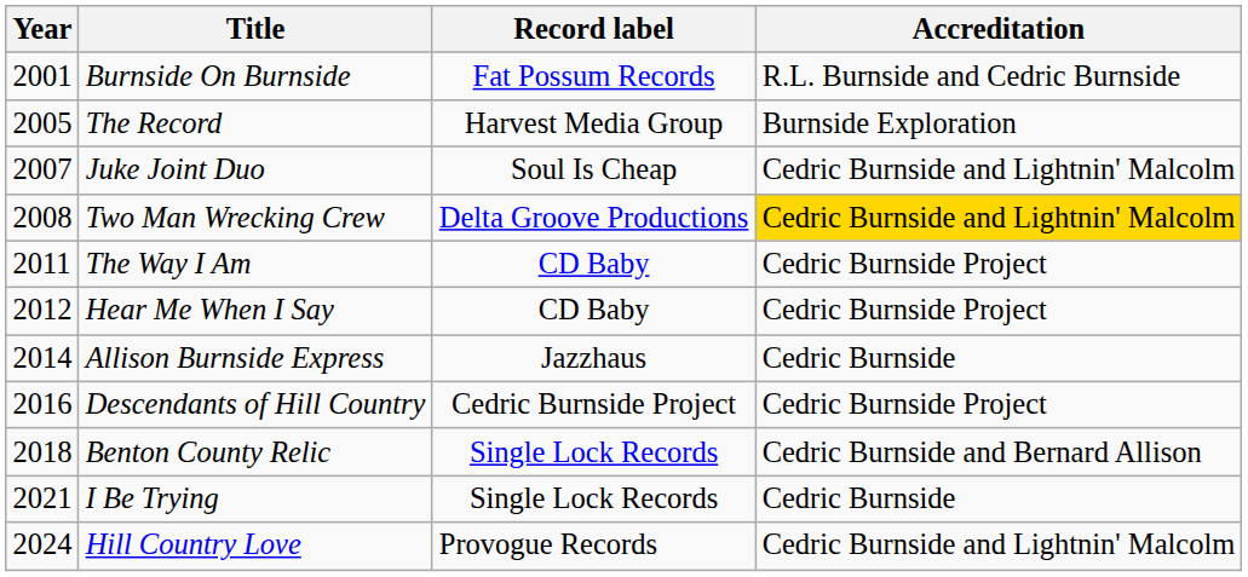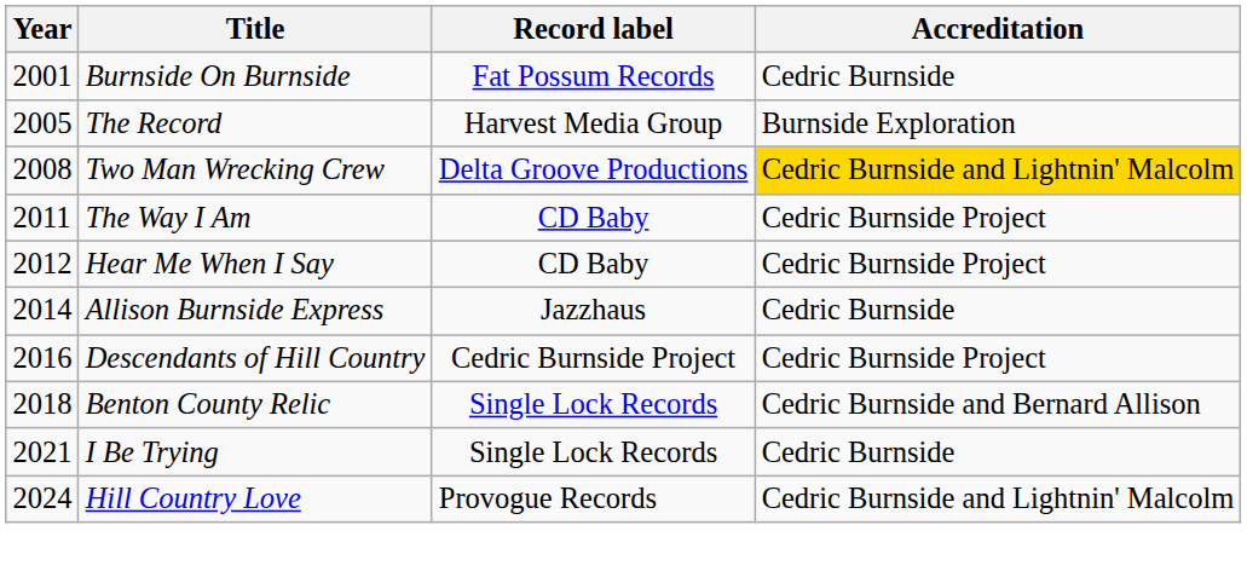Burnside On Burnside | Accreditation: R.L. Burnside and Cedric Burnside -> Cedric Burnside
- row: 2007 | Juke Joint Duo | Soul Is Cheap | Cedric Burnside and Lightnin' Malcolm
